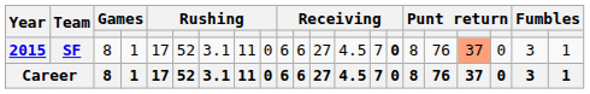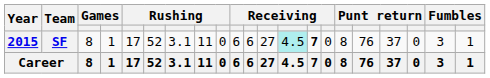SF | column 13: no background -> paleturquoise background
SF | column 14: normal -> bold
SF | column 15: bold -> normal
SF | column 18: lightsalmon background -> no background
